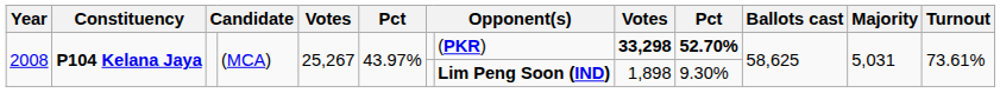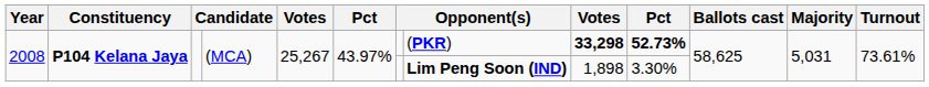row 2 | column 10: 52.70% -> 52.73%
row 3 | column 10: 9.30% -> 3.30%
